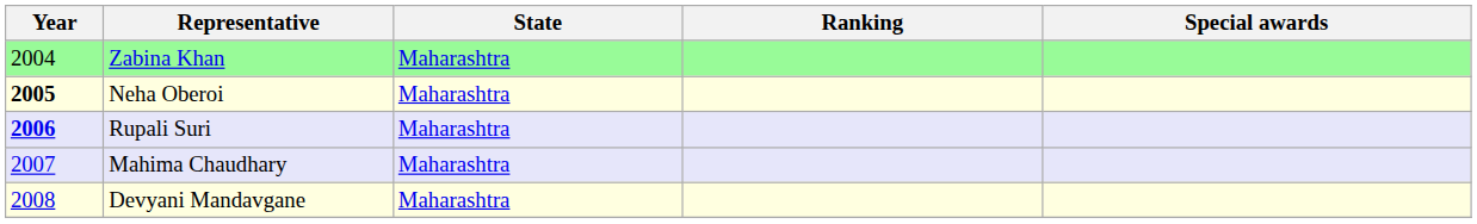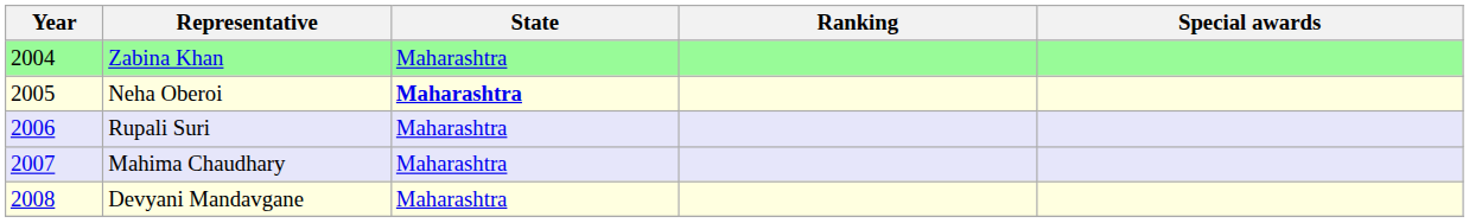Neha Oberoi | Year: bold -> normal
Neha Oberoi | State: normal -> bold
Rupali Suri | Year: bold -> normal
